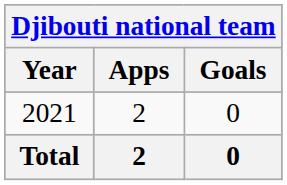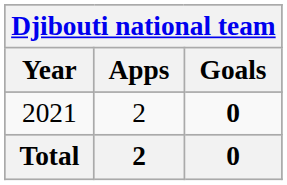2021 | Goals: normal -> bold
